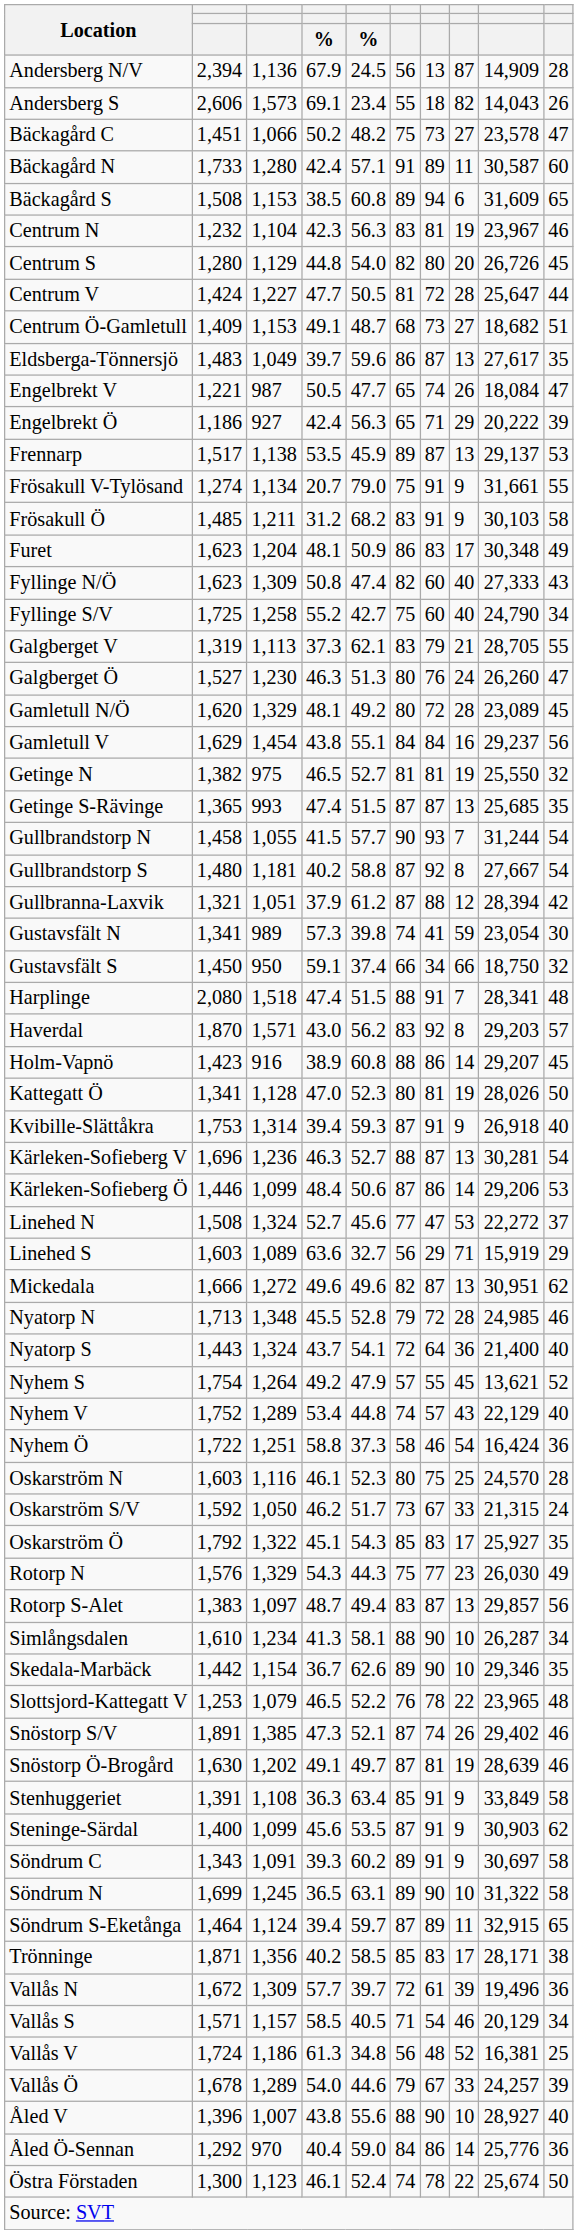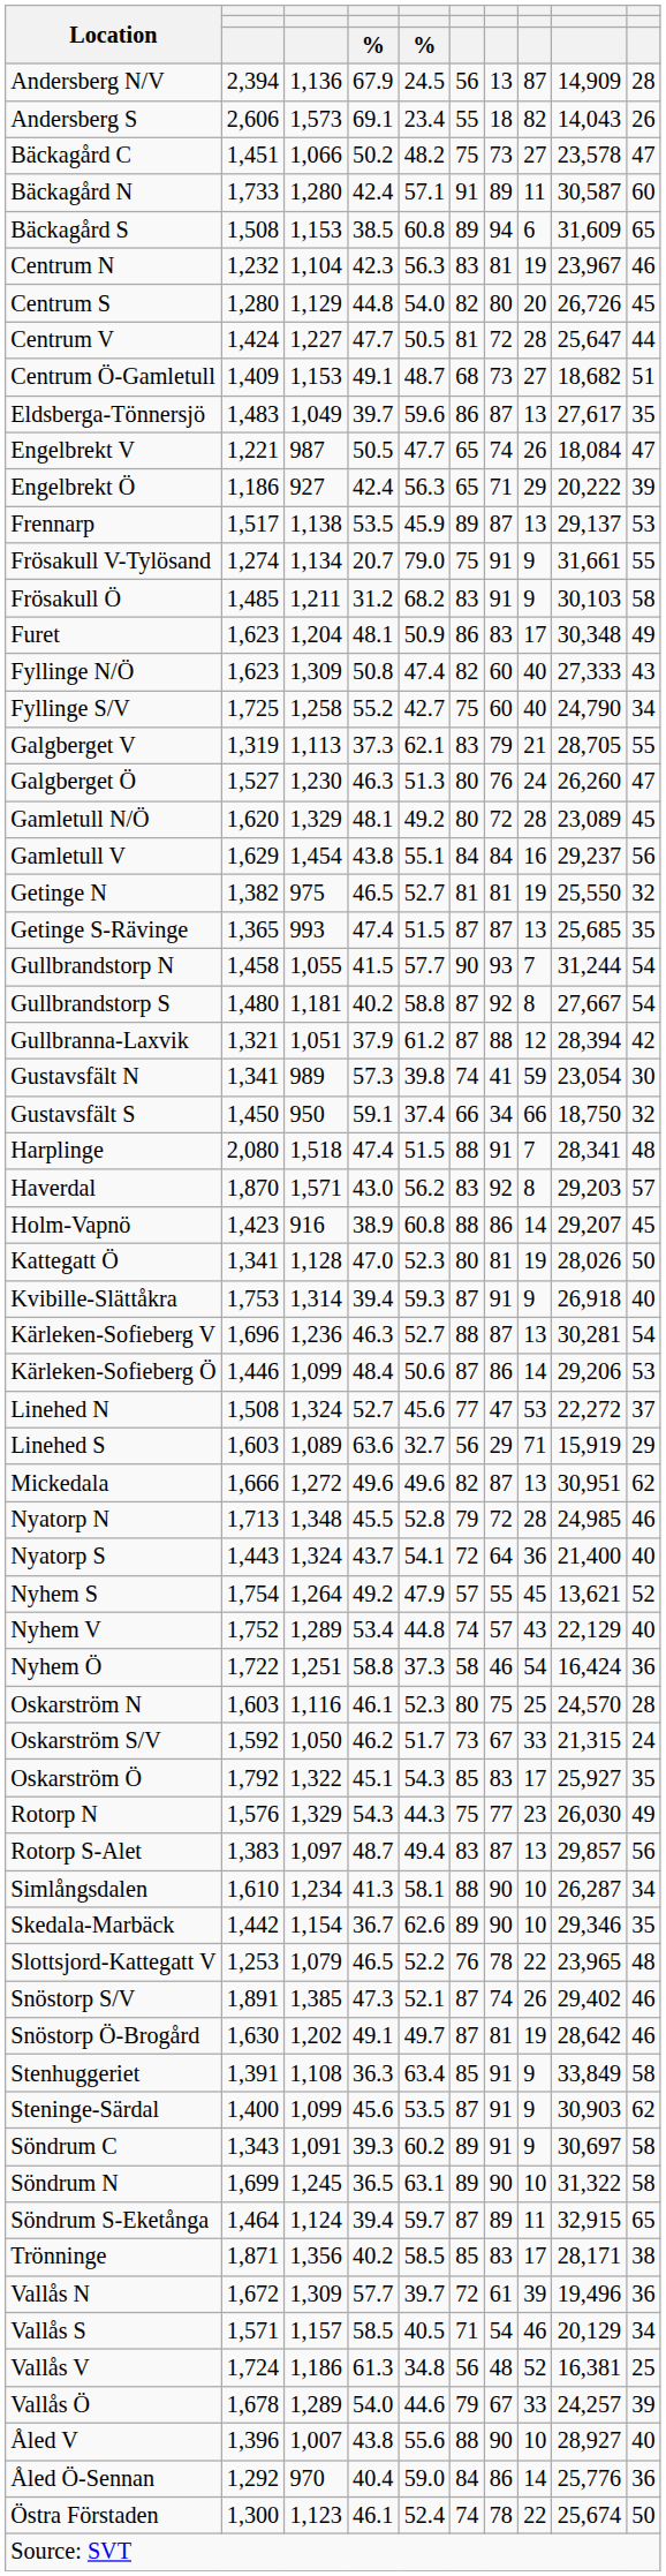Snöstorp Ö-Brogård | column 9: 28,639 -> 28,642
